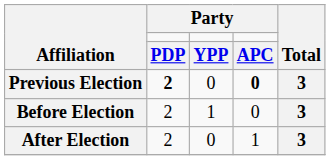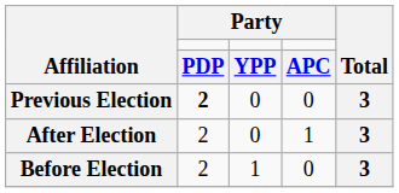Previous Election | column 4: bold -> normal
rows swapped: Before Election <-> After Election
